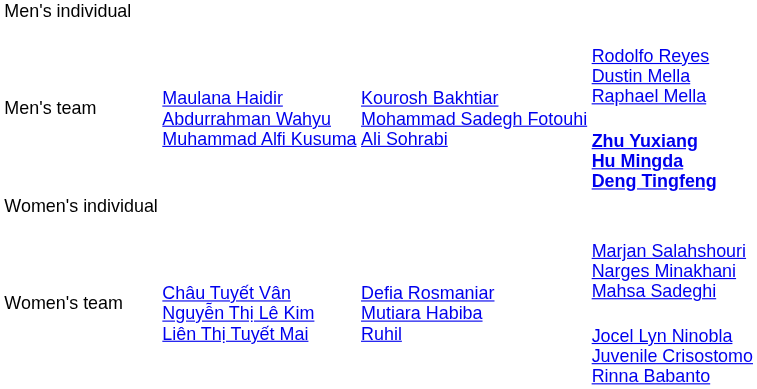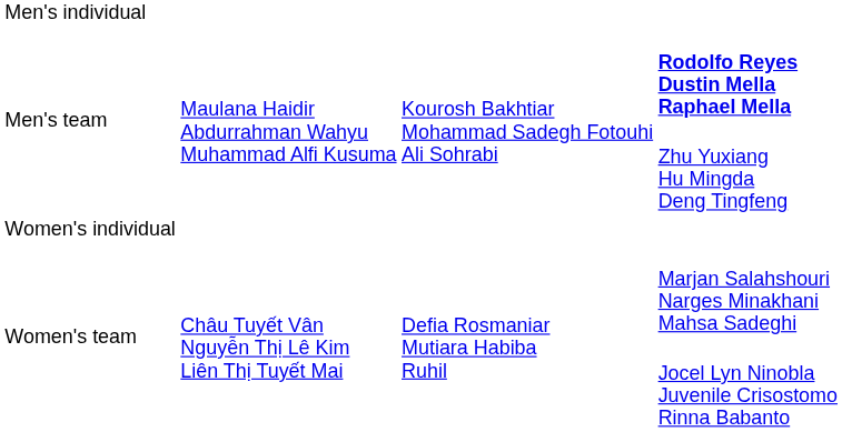Rodolfo Reyes Dustin Mella Raphael Mella | column 4: normal -> bold
Zhu Yuxiang Hu Mingda Deng Tingfeng | column 4: bold -> normal
